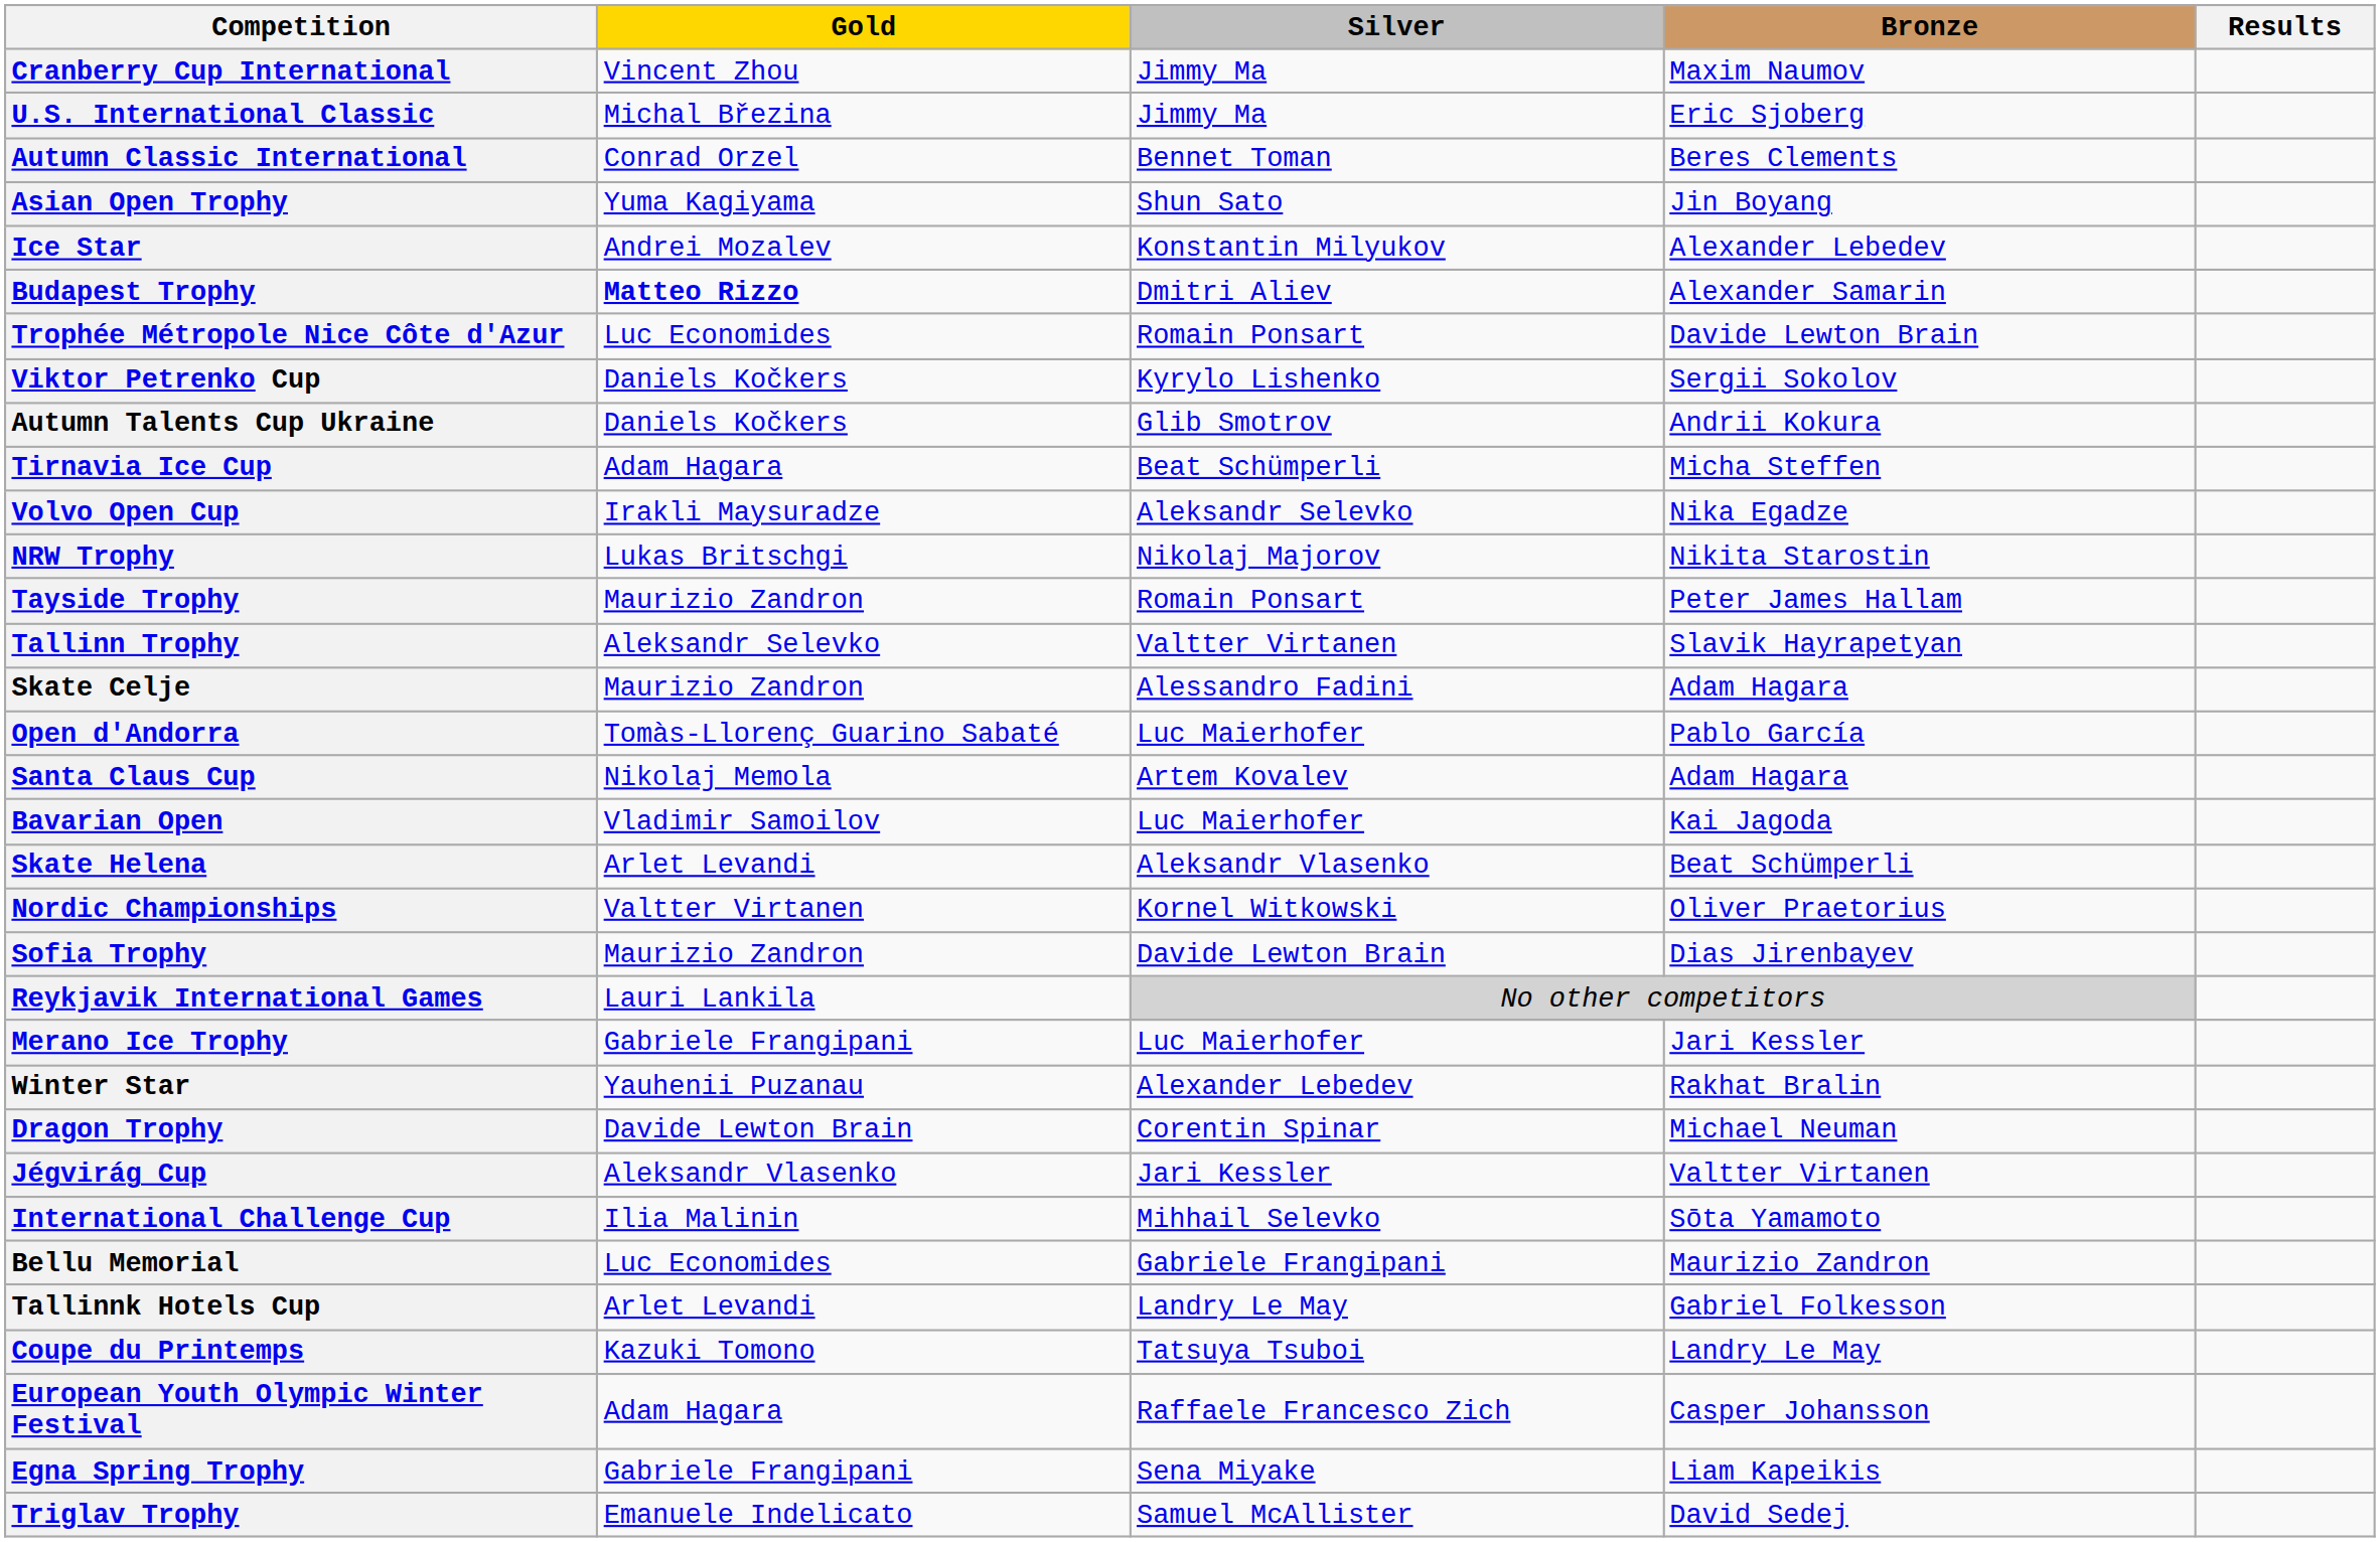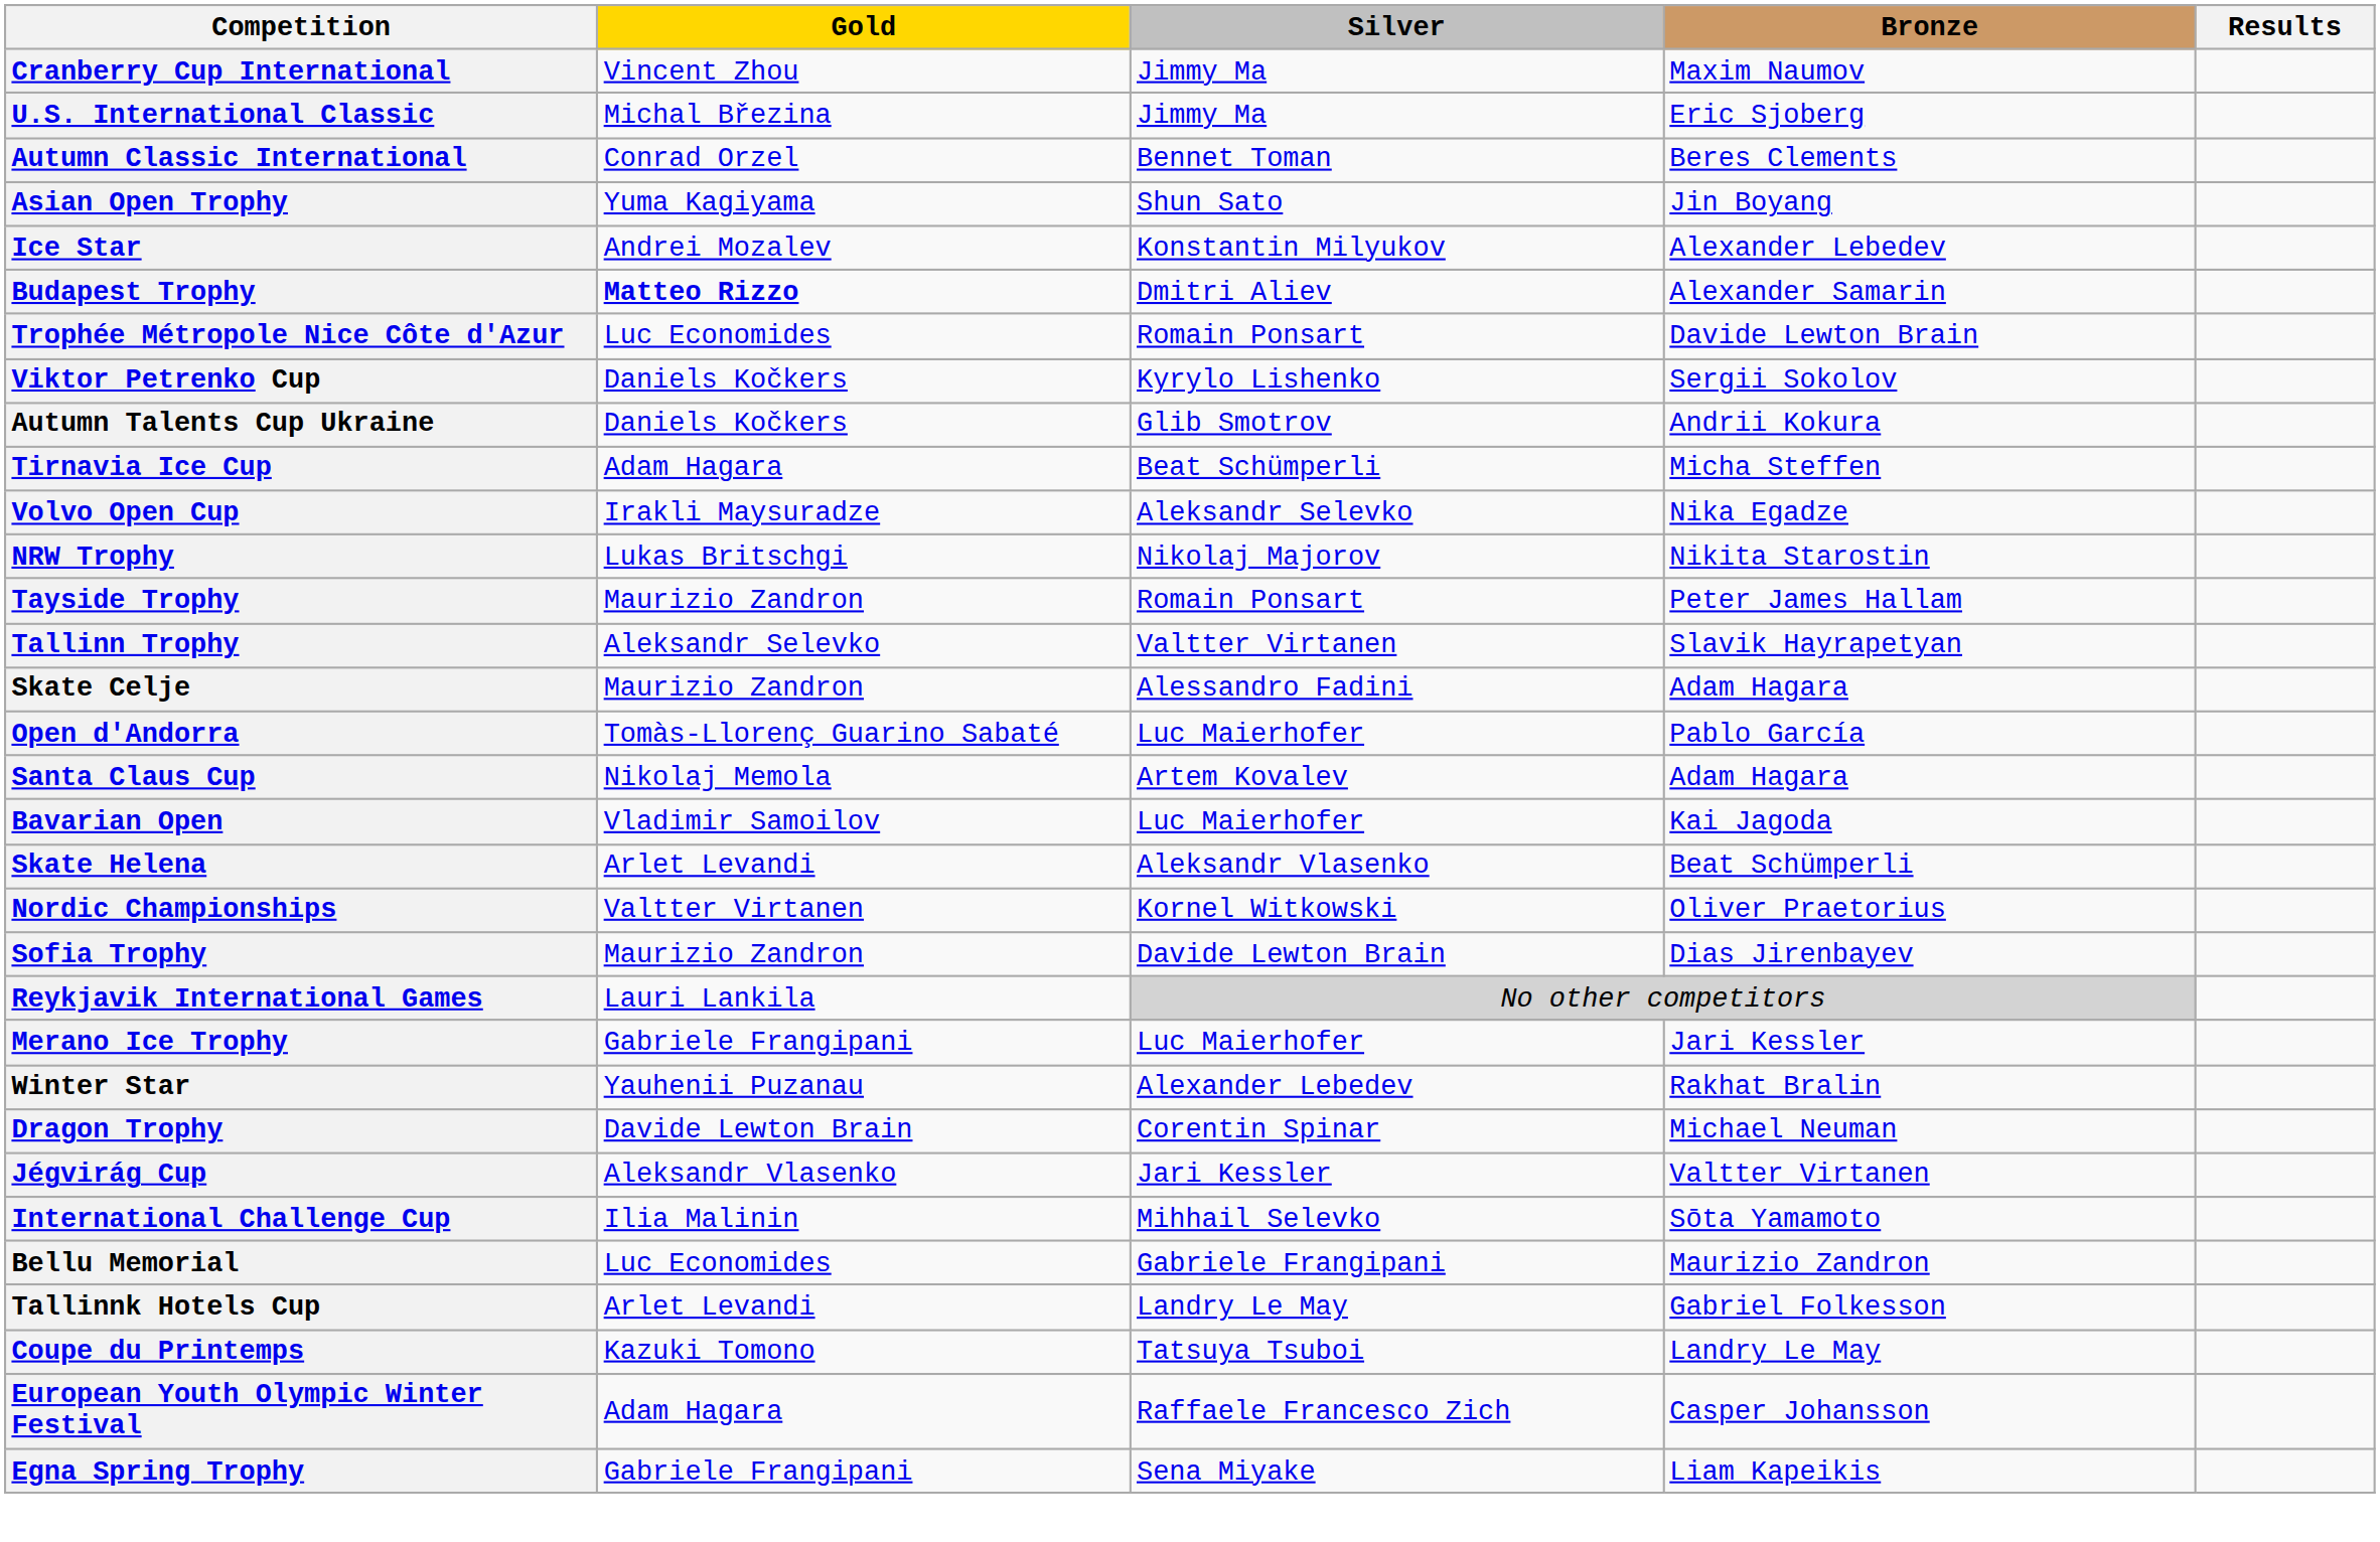- row: Triglav Trophy | Emanuele Indelicato | Samuel McAllister | David Sedej
